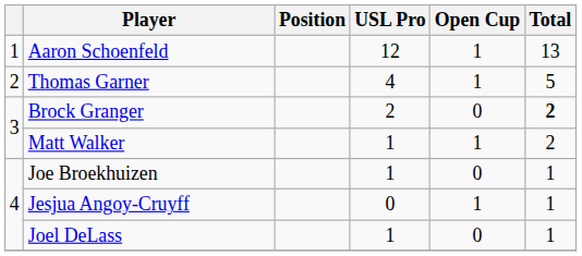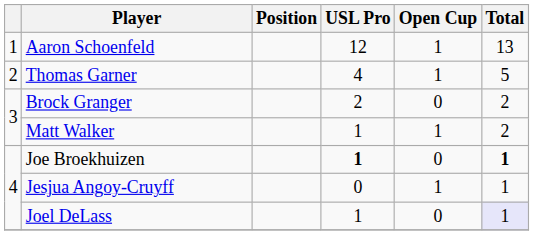Brock Granger | Total: bold -> normal
Joe Broekhuizen | USL Pro: normal -> bold
Joe Broekhuizen | Total: normal -> bold
Joel DeLass | Total: no background -> lavender background
